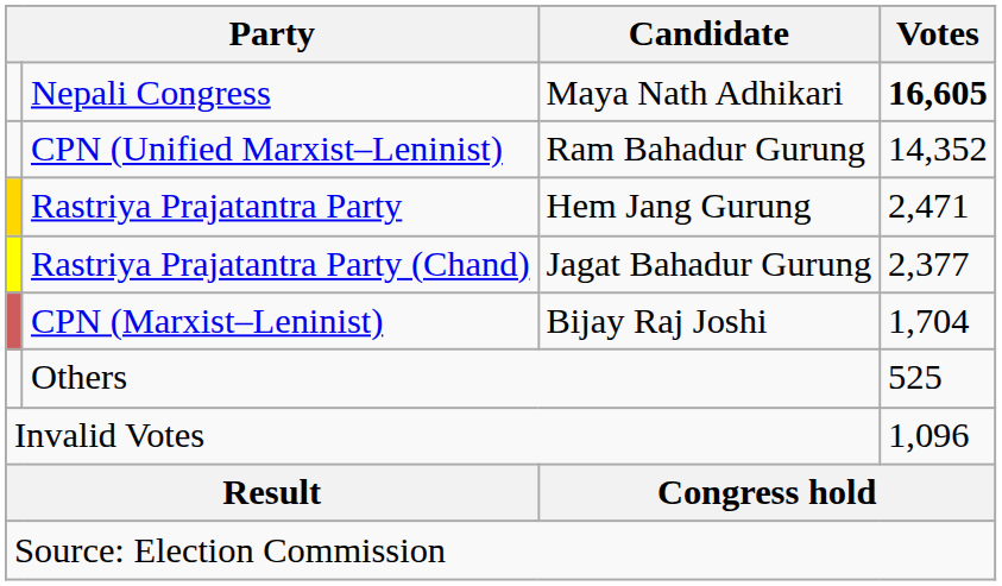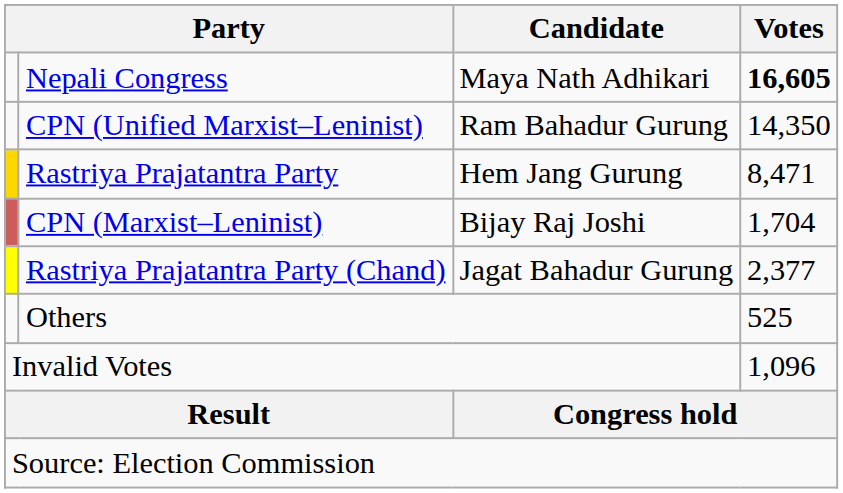CPN (Unified Marxist–Leninist) | Votes: 14,352 -> 14,350
Rastriya Prajatantra Party | Votes: 2,471 -> 8,471
rows swapped: Rastriya Prajatantra Party (Chand) <-> CPN (Marxist–Leninist)
